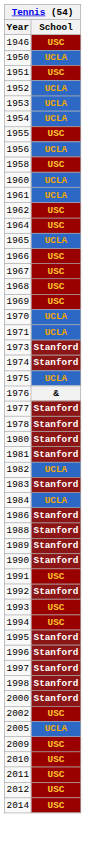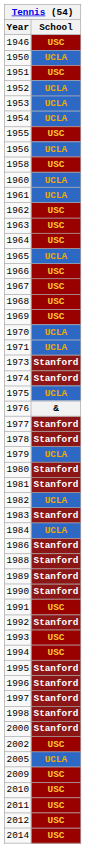+ row: 1963 | USC
+ row: 1979 | UCLA
